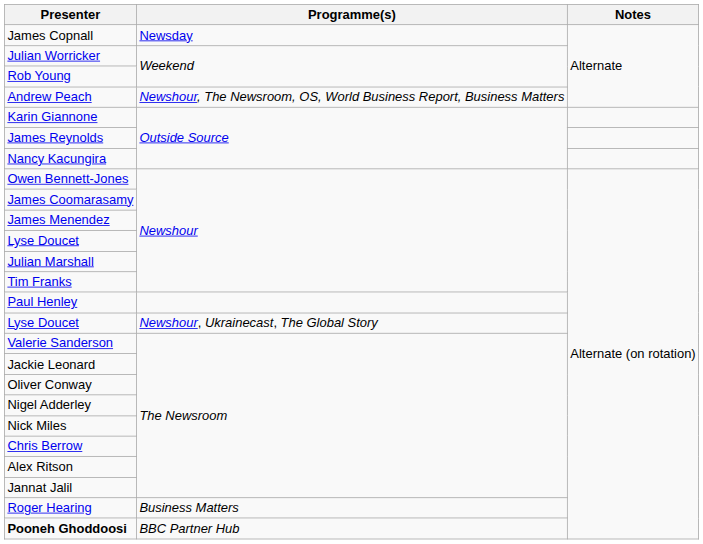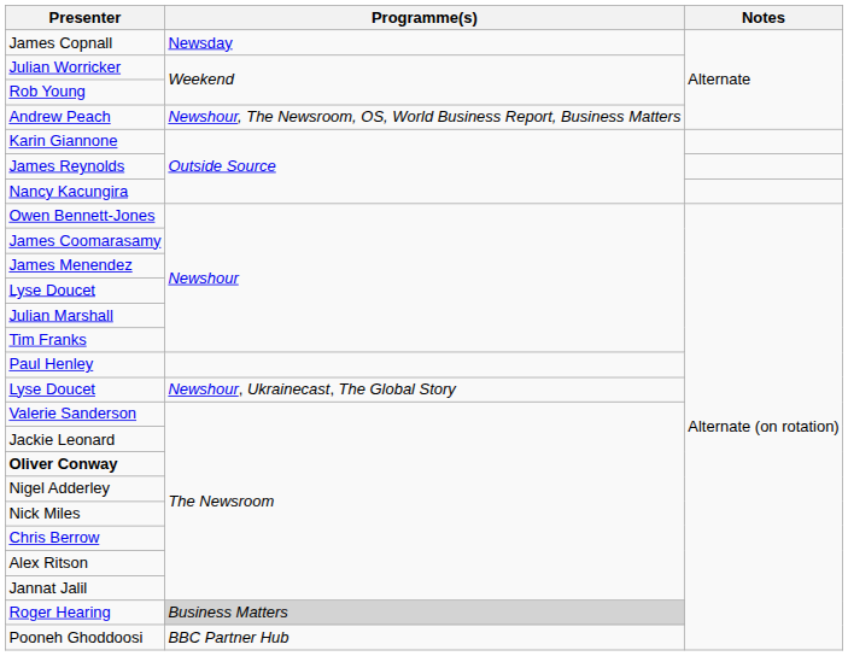Oliver Conway | Presenter: normal -> bold
Roger Hearing | Programme(s): no background -> lightgrey background
Pooneh Ghoddoosi | Presenter: bold -> normal
